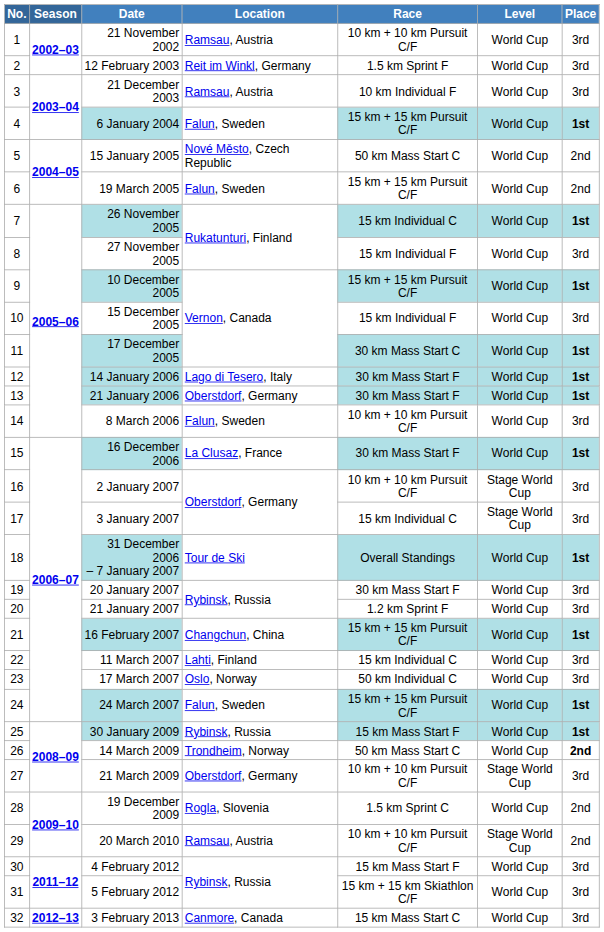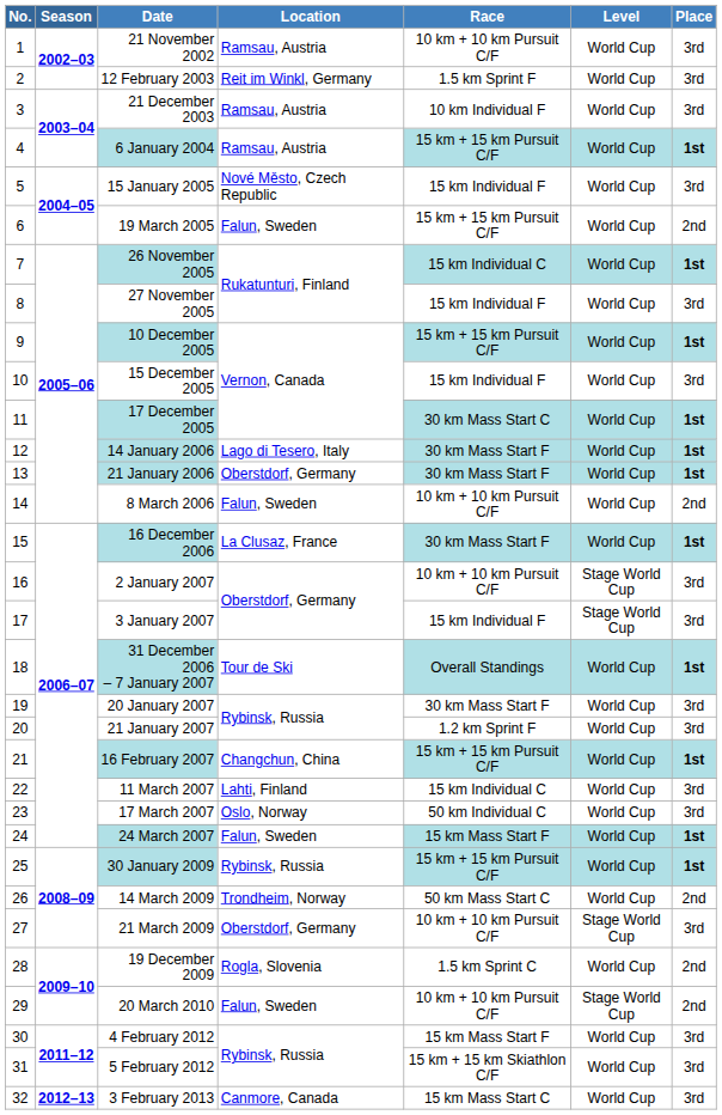6 January 2004 | Location: Falun, Sweden -> Ramsau, Austria
15 January 2005 | Race: 50 km Mass Start C -> 15 km Individual F
15 January 2005 | Place: 2nd -> 3rd
8 March 2006 | Place: 3rd -> 2nd
3 January 2007 | Race: 15 km Individual C -> 15 km Individual F
24 March 2007 | Race: 15 km + 15 km Pursuit C/F -> 15 km Mass Start F
30 January 2009 | Race: 15 km Mass Start F -> 15 km + 15 km Pursuit C/F
14 March 2009 | Place: bold -> normal
20 March 2010 | Location: Ramsau, Austria -> Falun, Sweden
